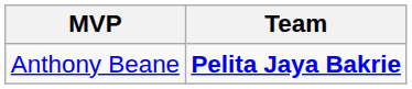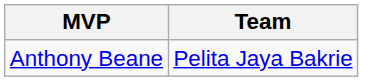Anthony Beane | Team: bold -> normal
